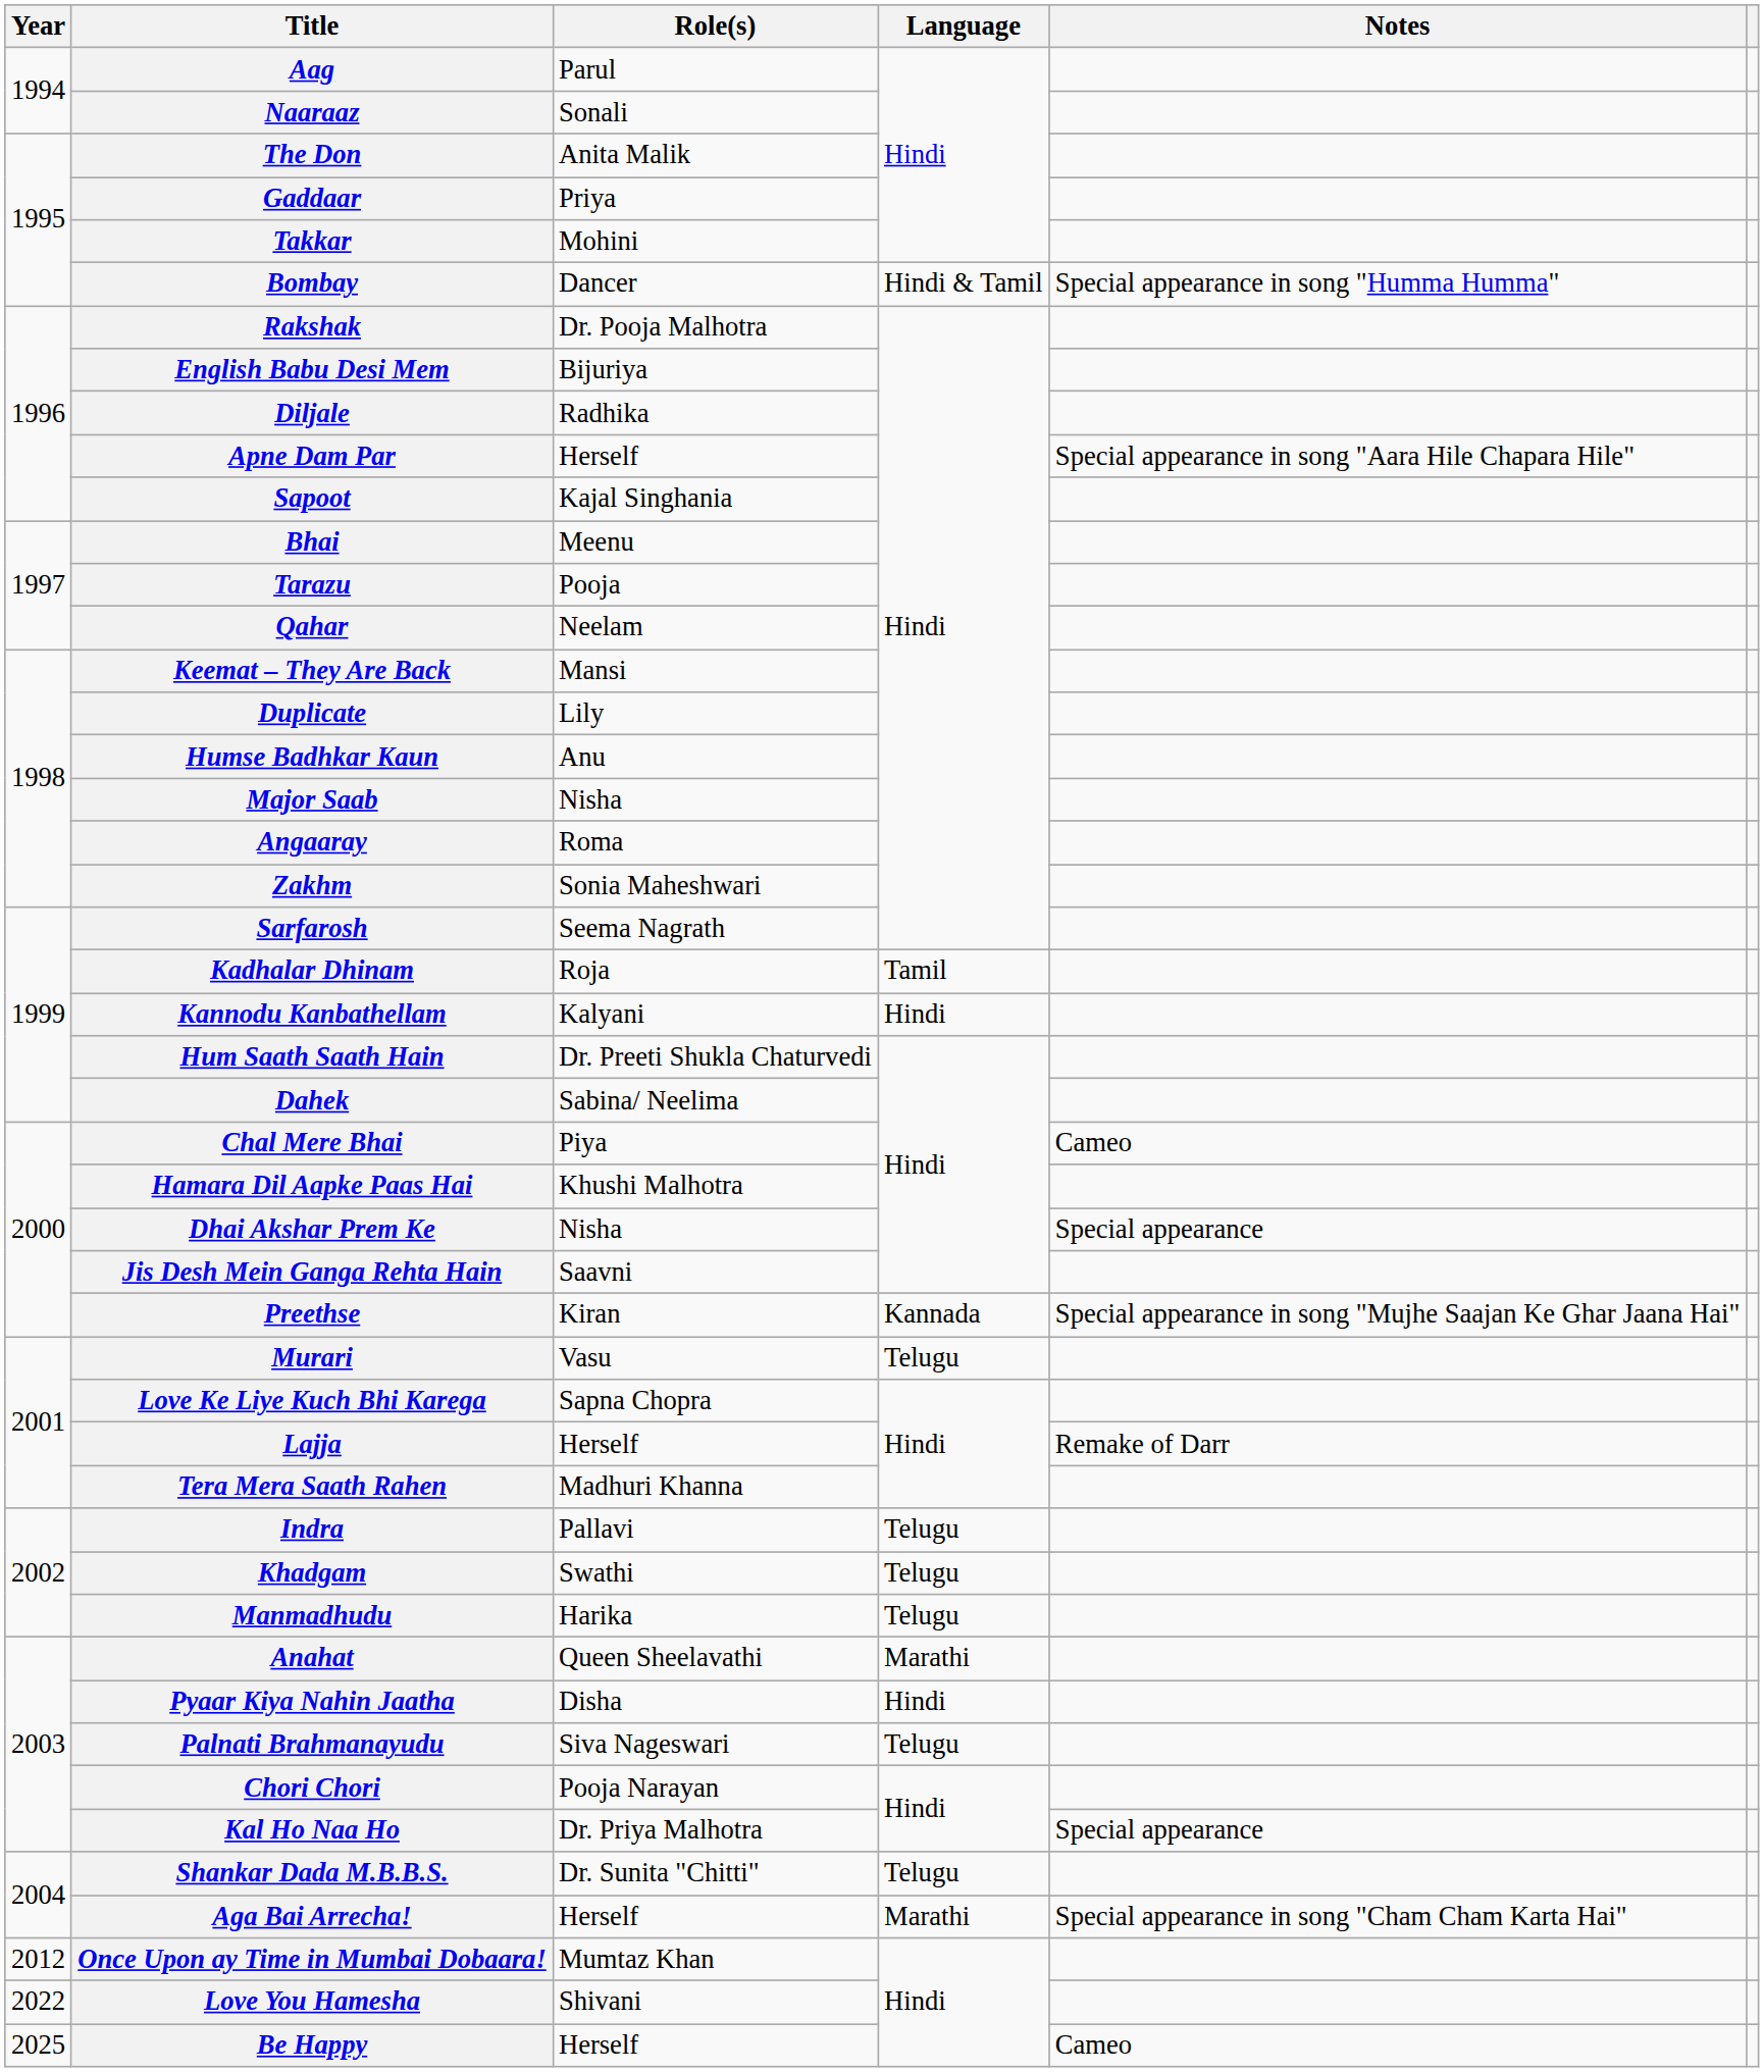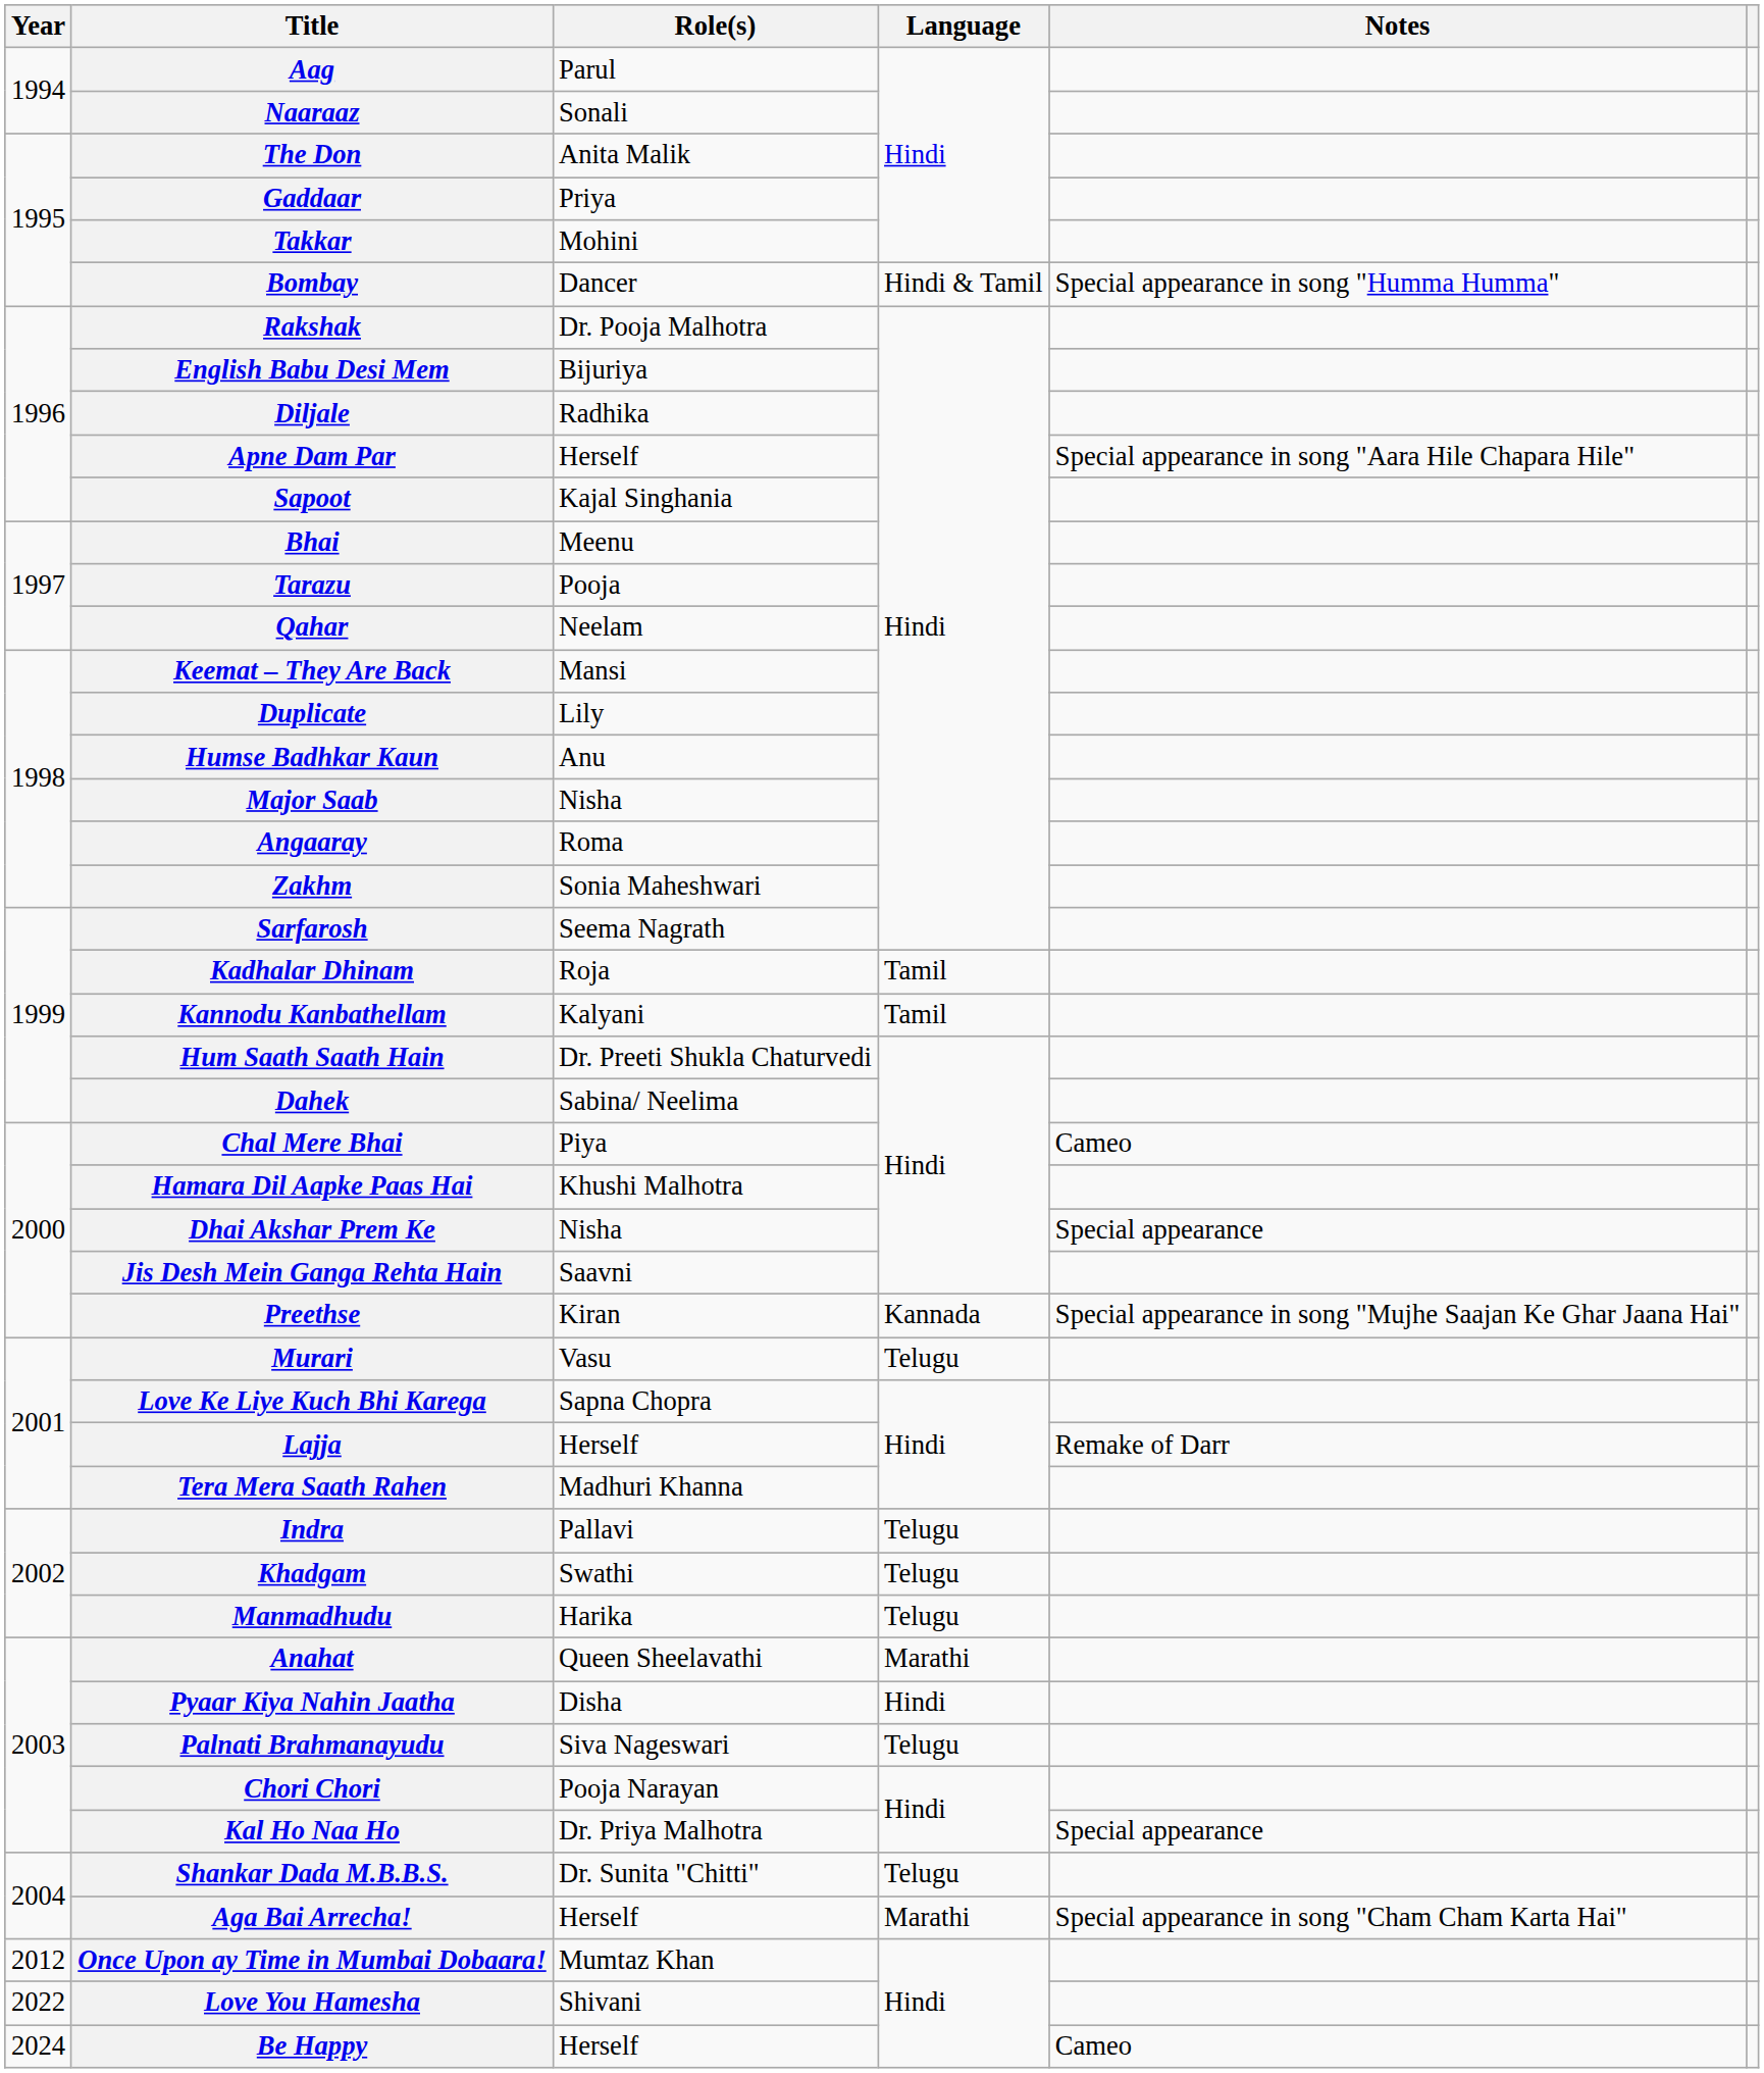Kannodu Kanbathellam | Language: Hindi -> Tamil
Be Happy | Year: 2025 -> 2024
